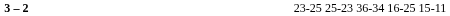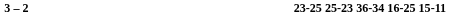row 1 | column 2: normal -> bold
